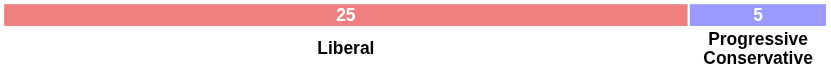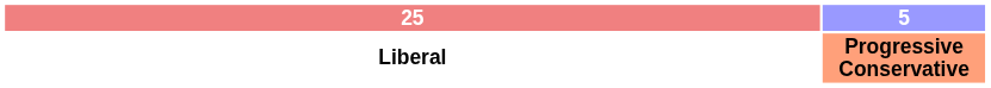Liberal | 5: no background -> lightsalmon background
